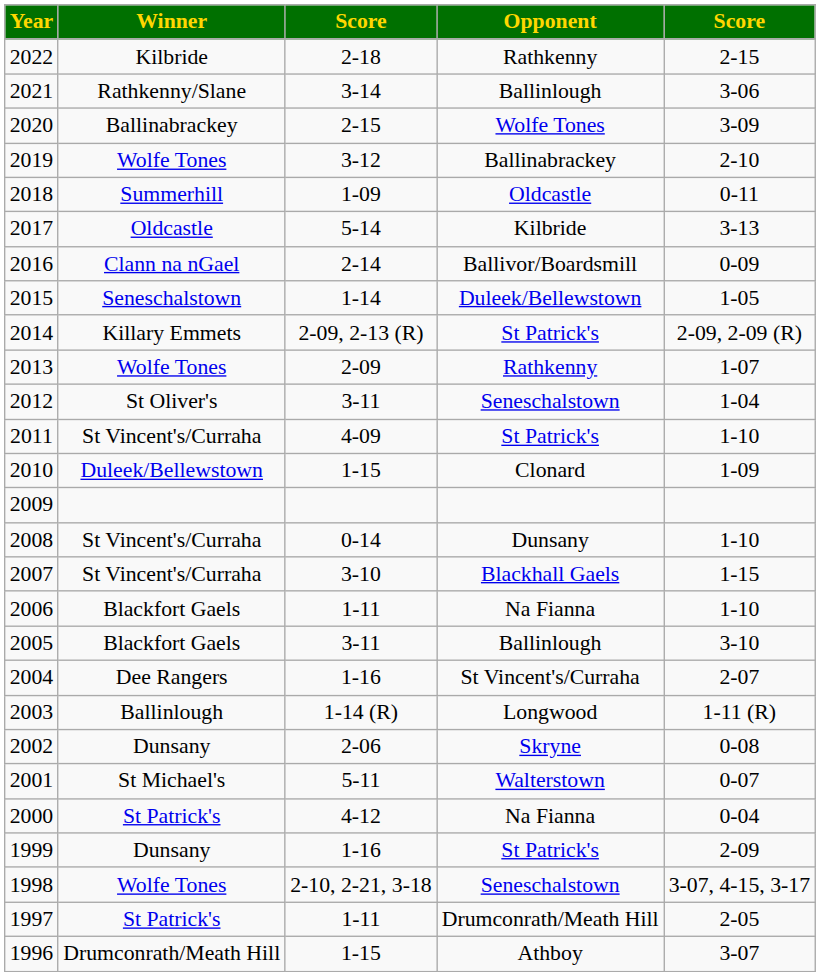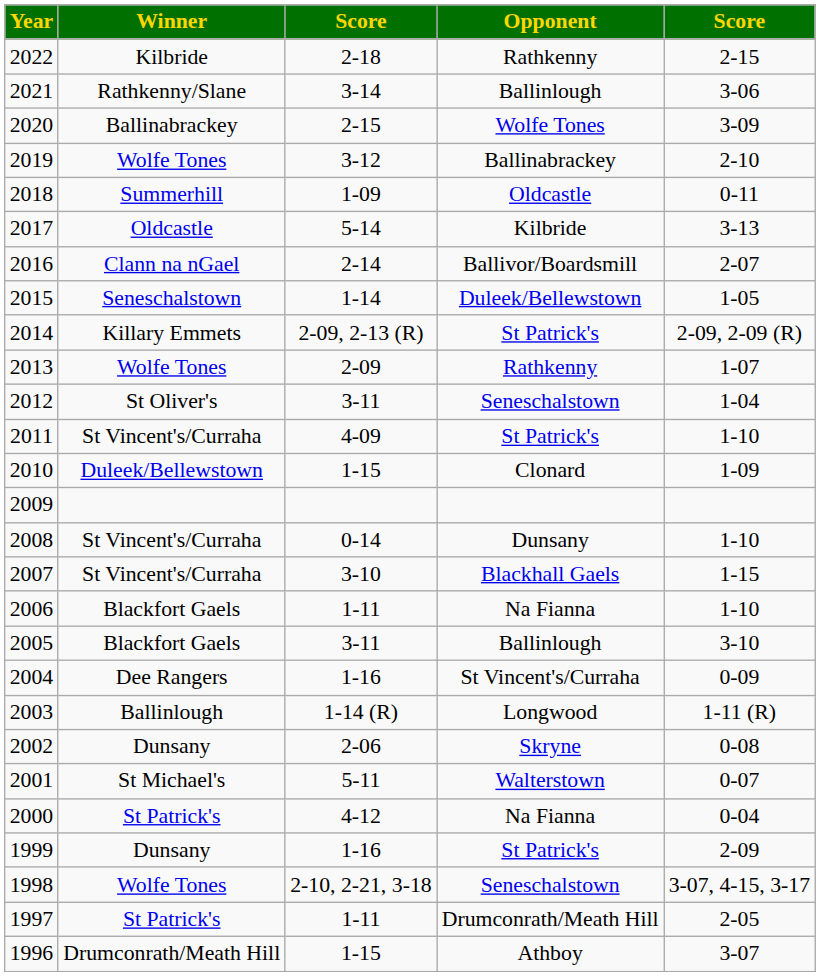2016 | column 5: 0-09 -> 2-07
2004 | column 5: 2-07 -> 0-09
